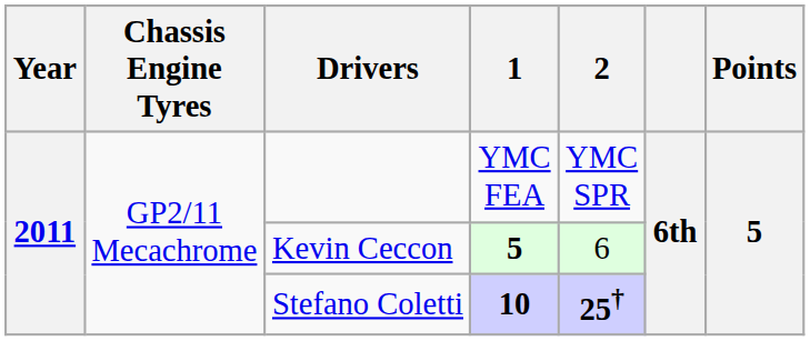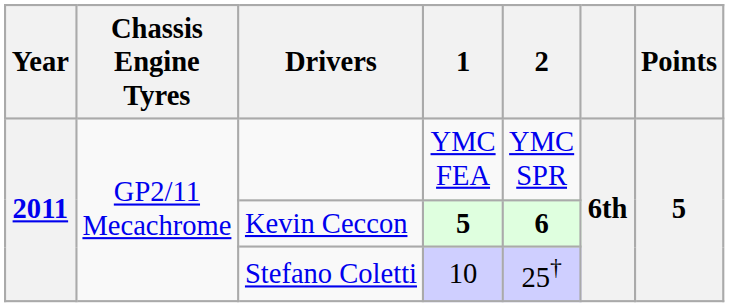Kevin Ceccon | 2: normal -> bold
Stefano Coletti | 1: bold -> normal
Stefano Coletti | 2: bold -> normal
